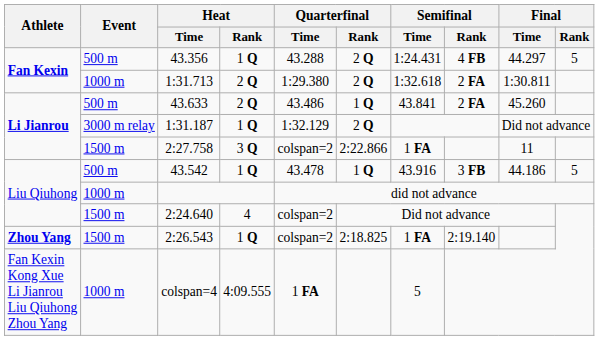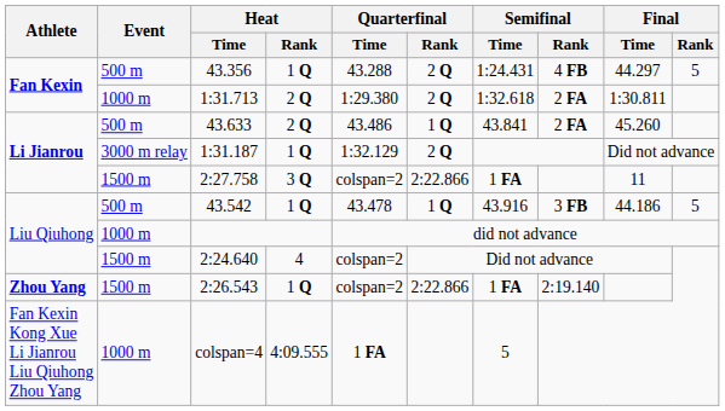2:26.543 | Quarterfinal / Rank: 2:18.825 -> 2:22.866
